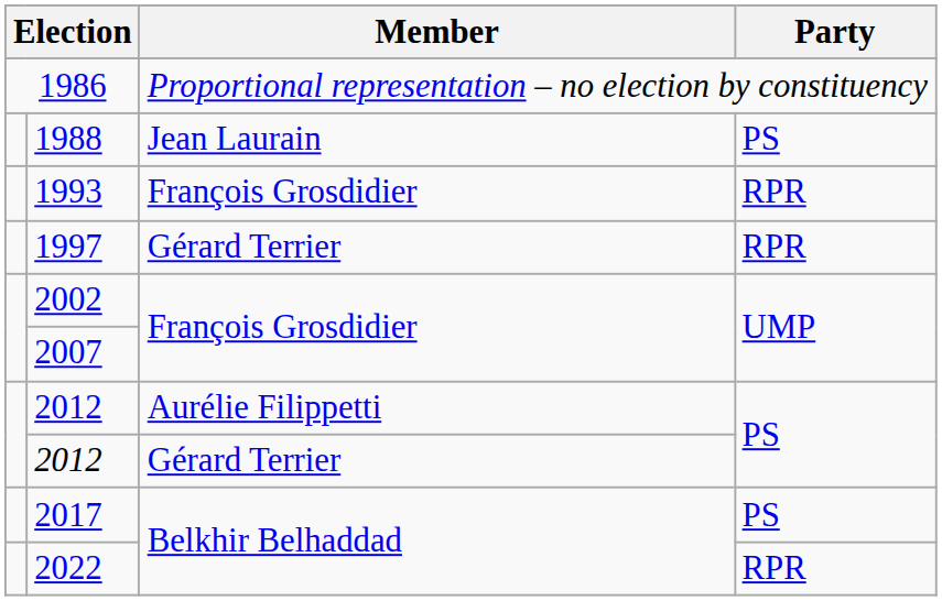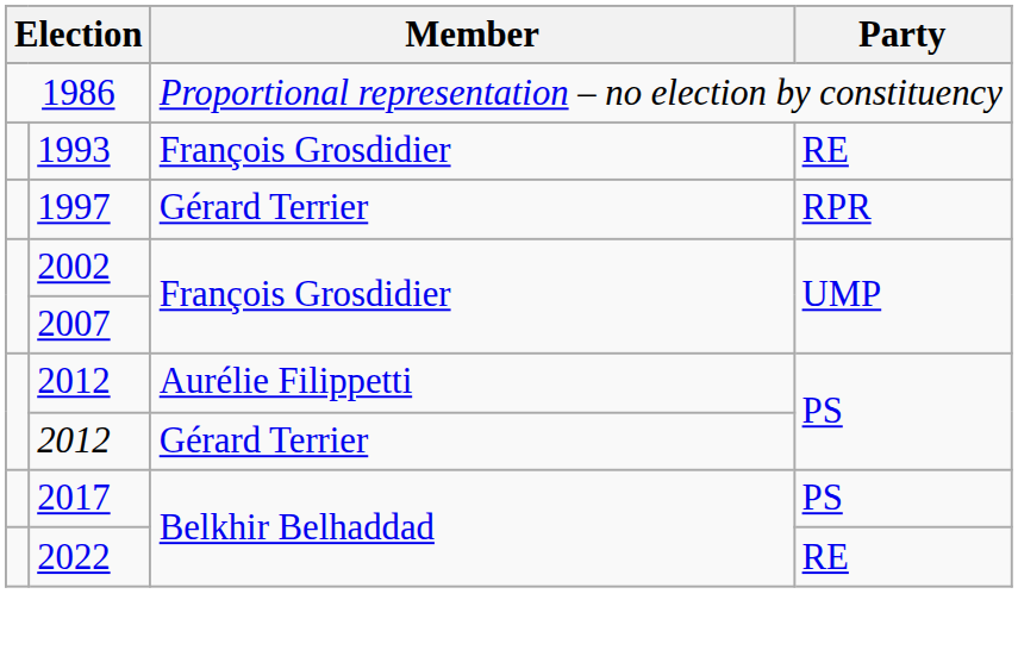- row: 1988 | Jean Laurain | PS
1993 | Party: RPR -> RE
2022 | Party: RPR -> RE
